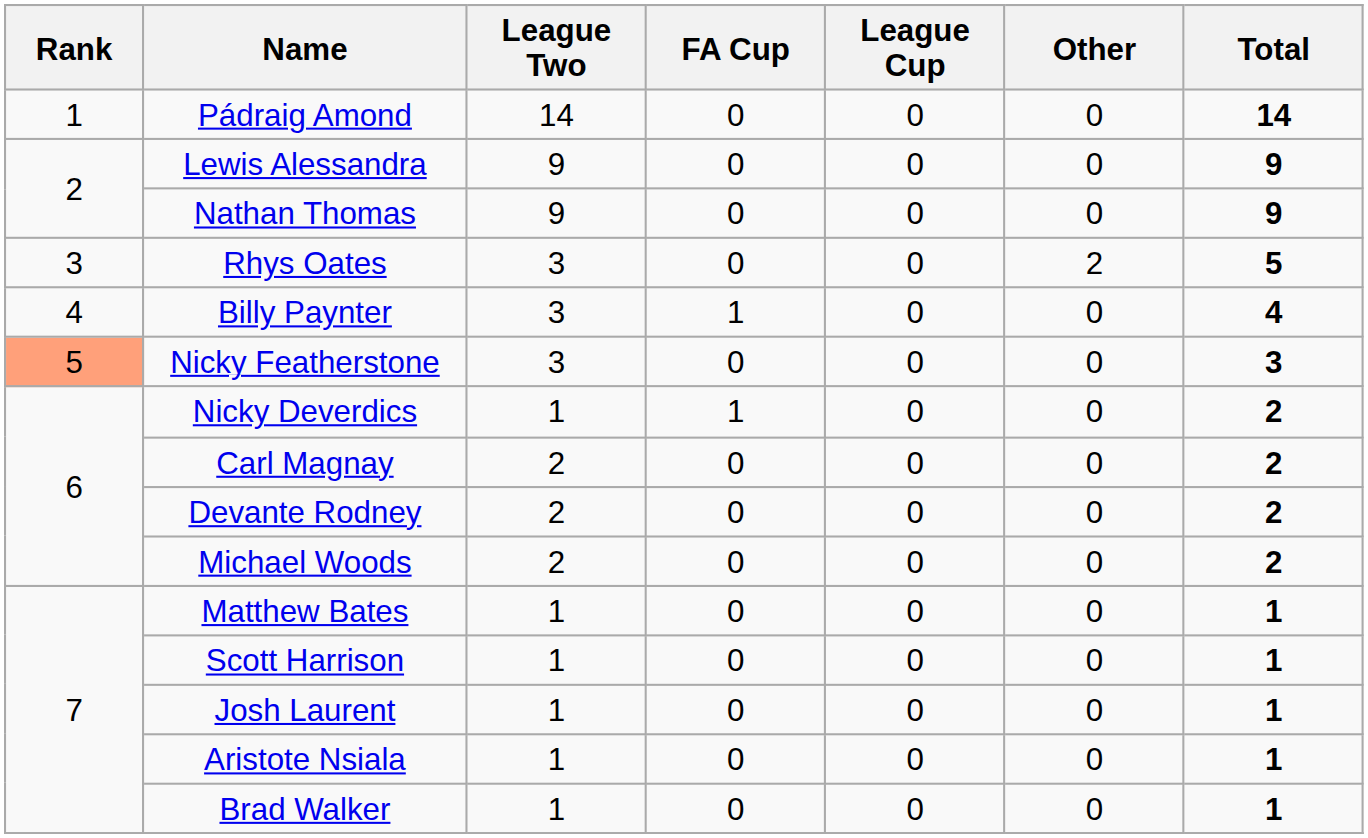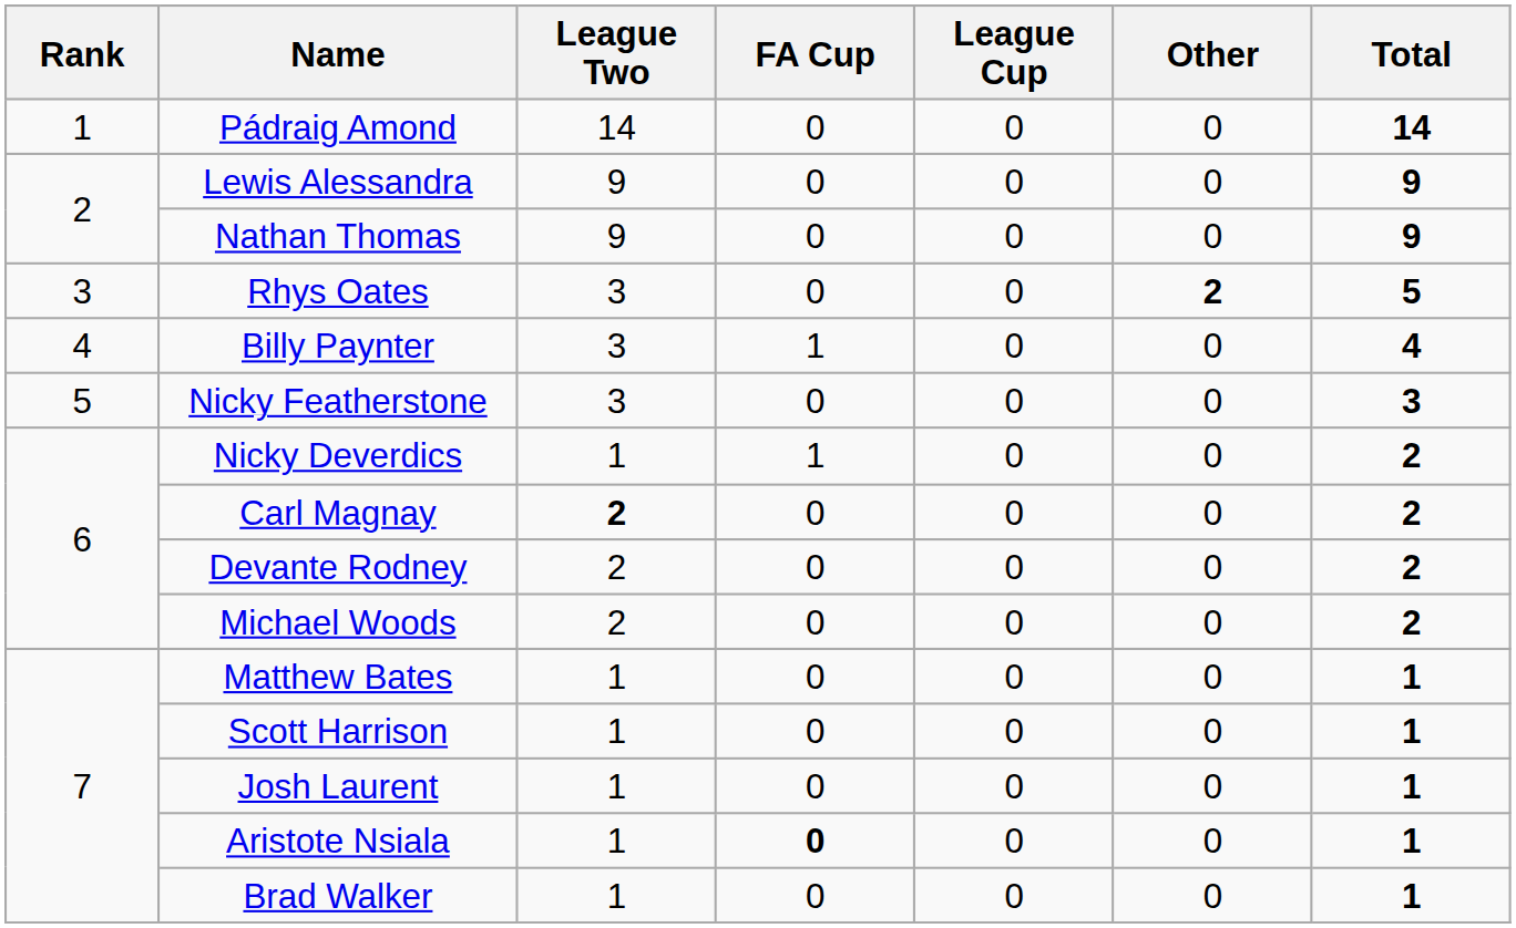Rhys Oates | Other: normal -> bold
Nicky Featherstone | Rank: lightsalmon background -> no background
Carl Magnay | League Two: normal -> bold
Aristote Nsiala | FA Cup: normal -> bold
